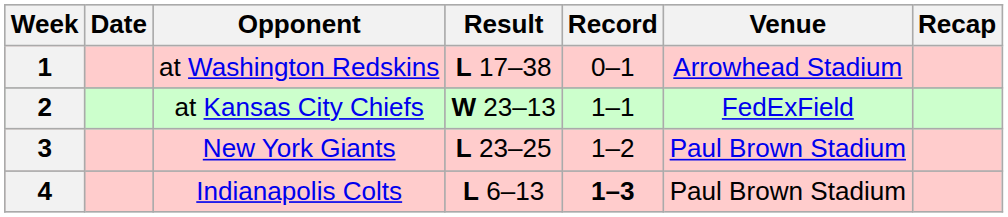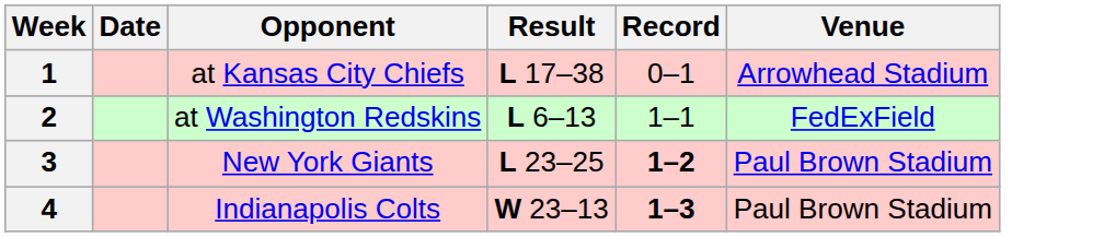- column: Recap
1 | Opponent: at Washington Redskins -> at Kansas City Chiefs
2 | Opponent: at Kansas City Chiefs -> at Washington Redskins
2 | Result: W 23–13 -> L 6–13
3 | Record: normal -> bold
4 | Result: L 6–13 -> W 23–13
